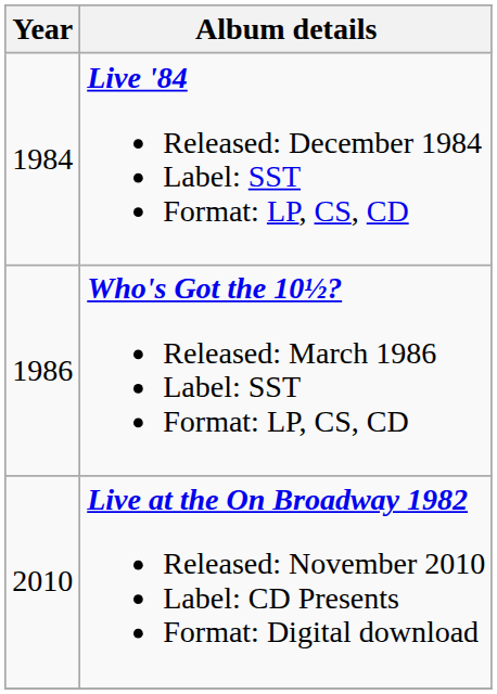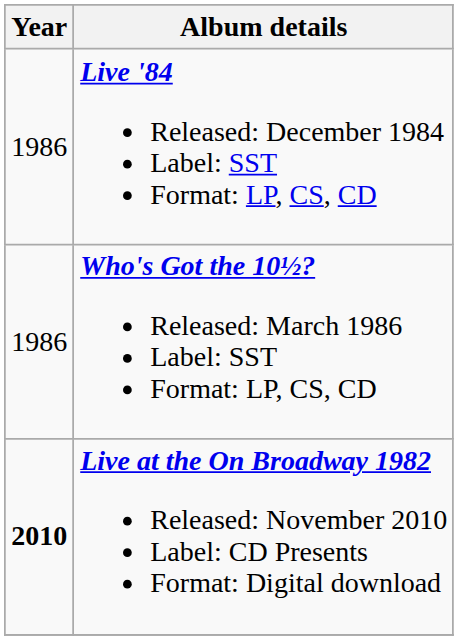row 2 | Year: 1984 -> 1986
row 4 | Year: normal -> bold
